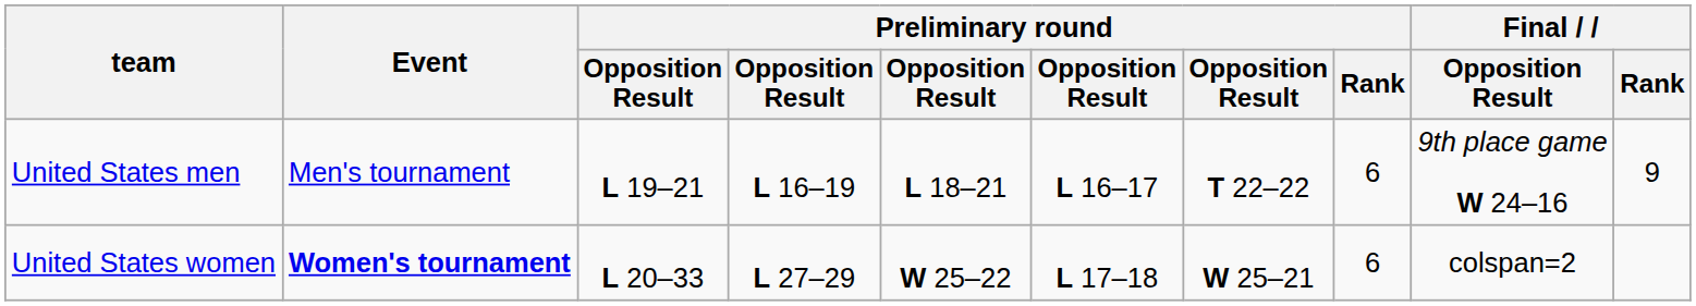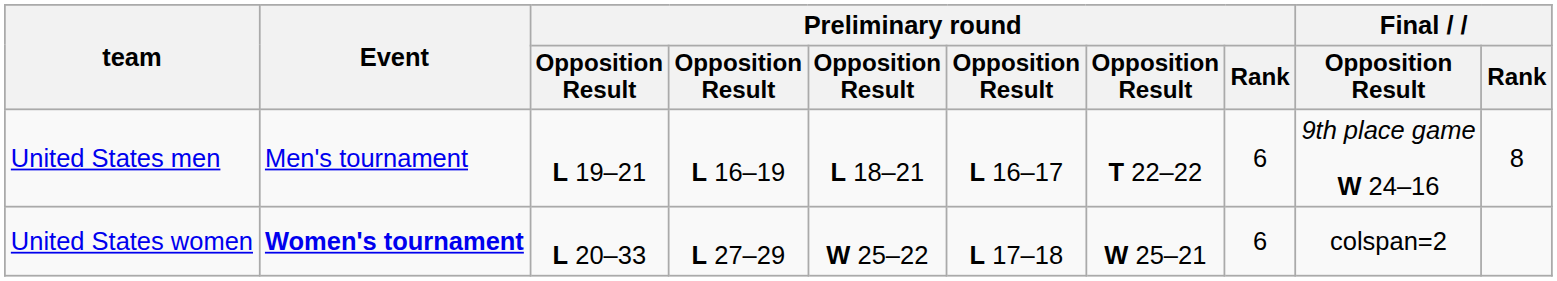United States men | Final / Rank: 9 -> 8
